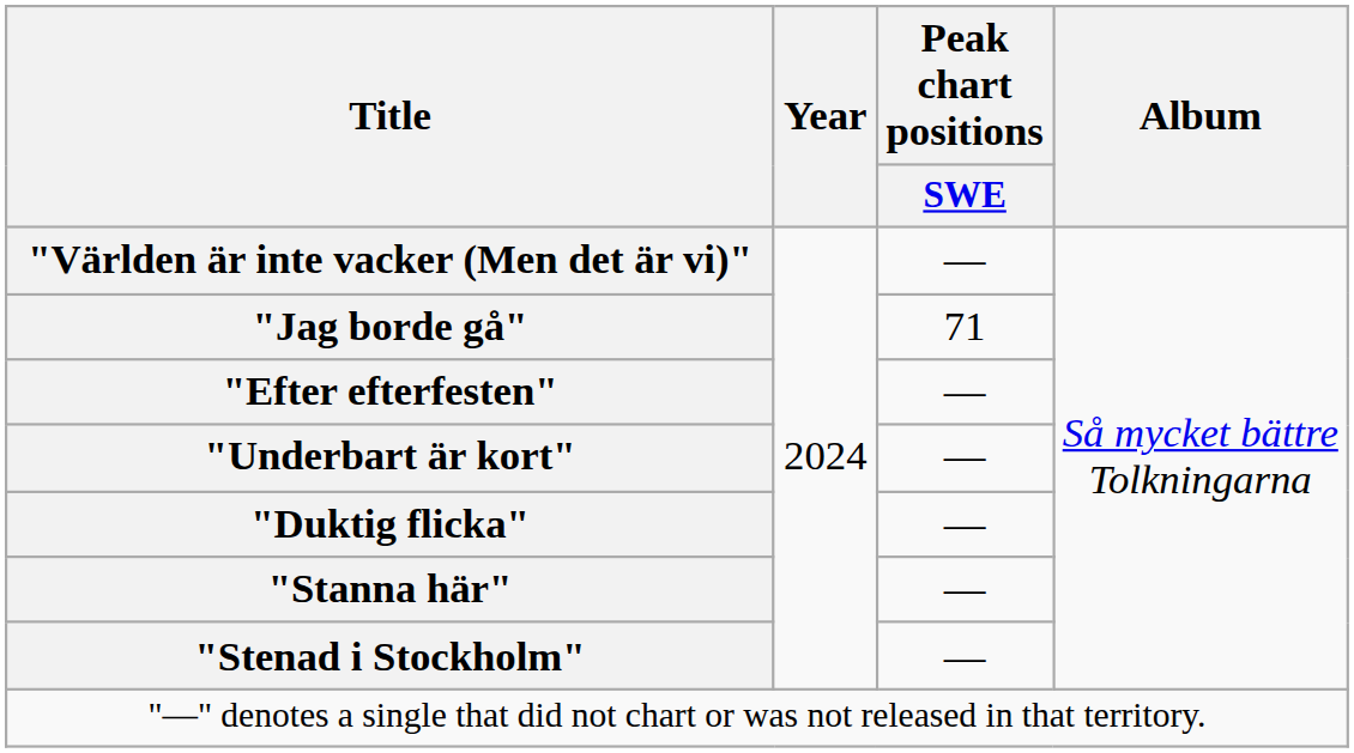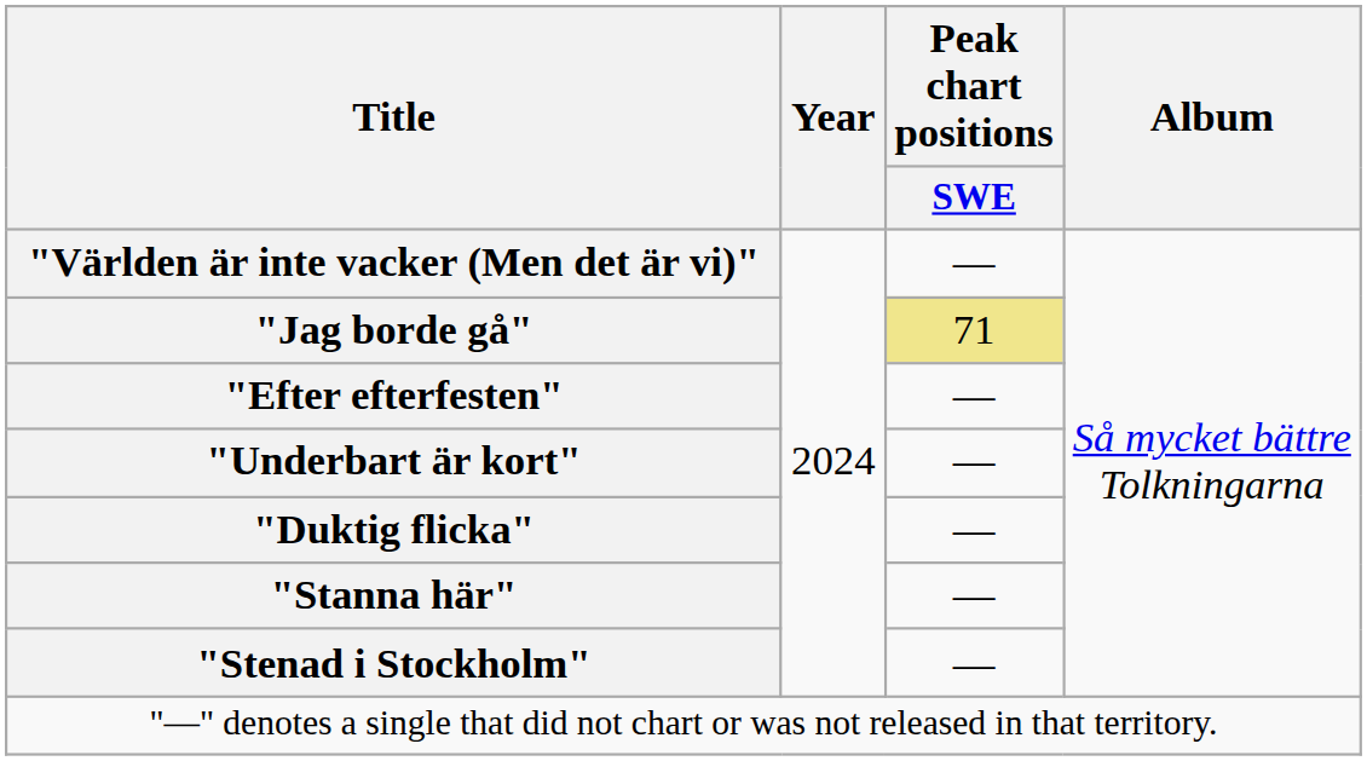"Jag borde gå" | Peak chart positions / SWE: no background -> khaki background
